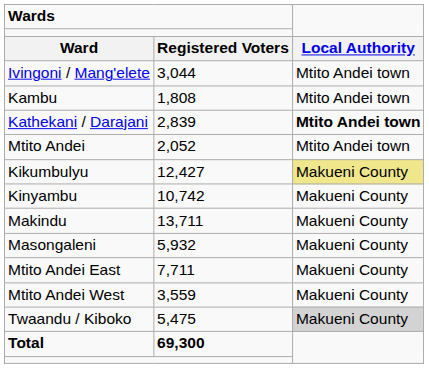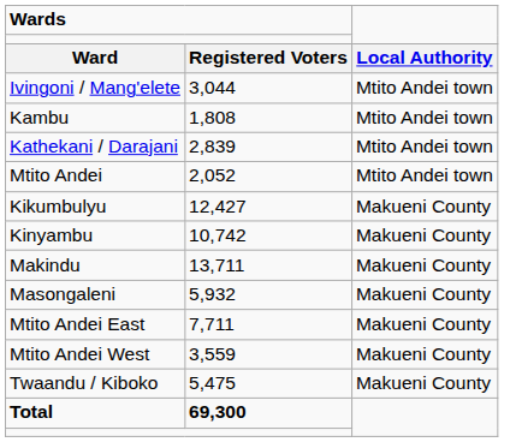Kathekani / Darajani | column 3: bold -> normal
Kikumbulyu | column 3: khaki background -> no background
Twaandu / Kiboko | column 3: lightgrey background -> no background
